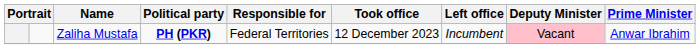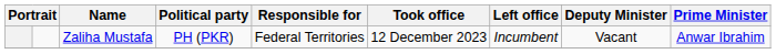Zaliha Mustafa | Political party: bold -> normal
Zaliha Mustafa | Deputy Minister: pink background -> no background
